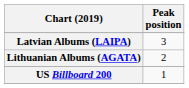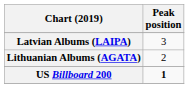US Billboard 200 | Peak position: normal -> bold
